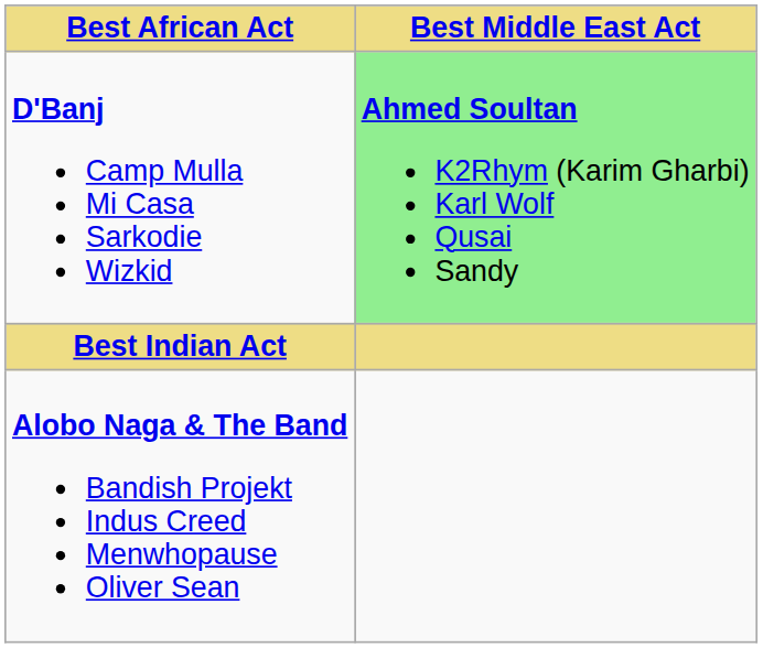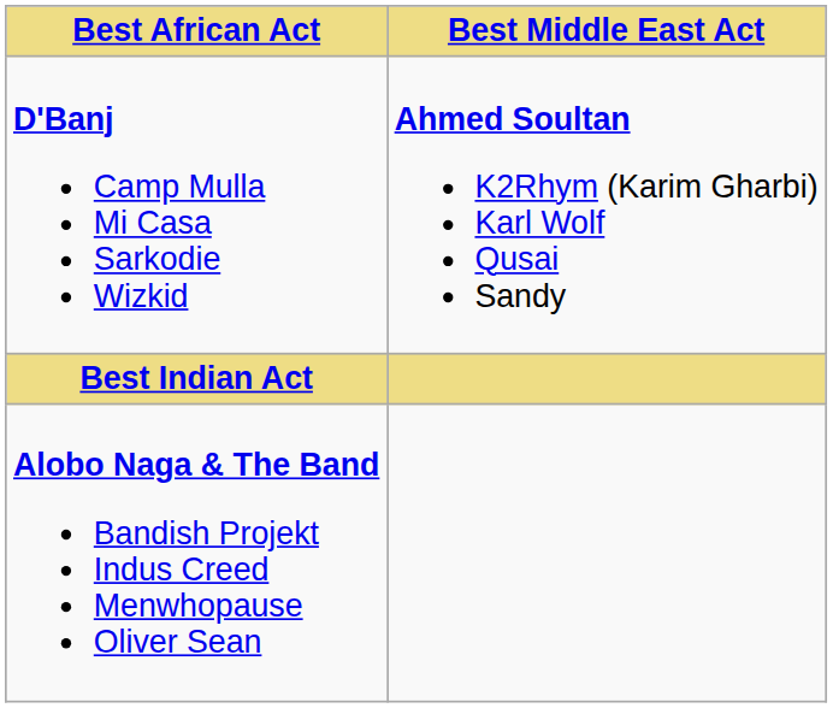D'Banj Camp Mulla Mi Casa Sarkodie Wizkid | Best Middle East Act: lightgreen background -> no background
